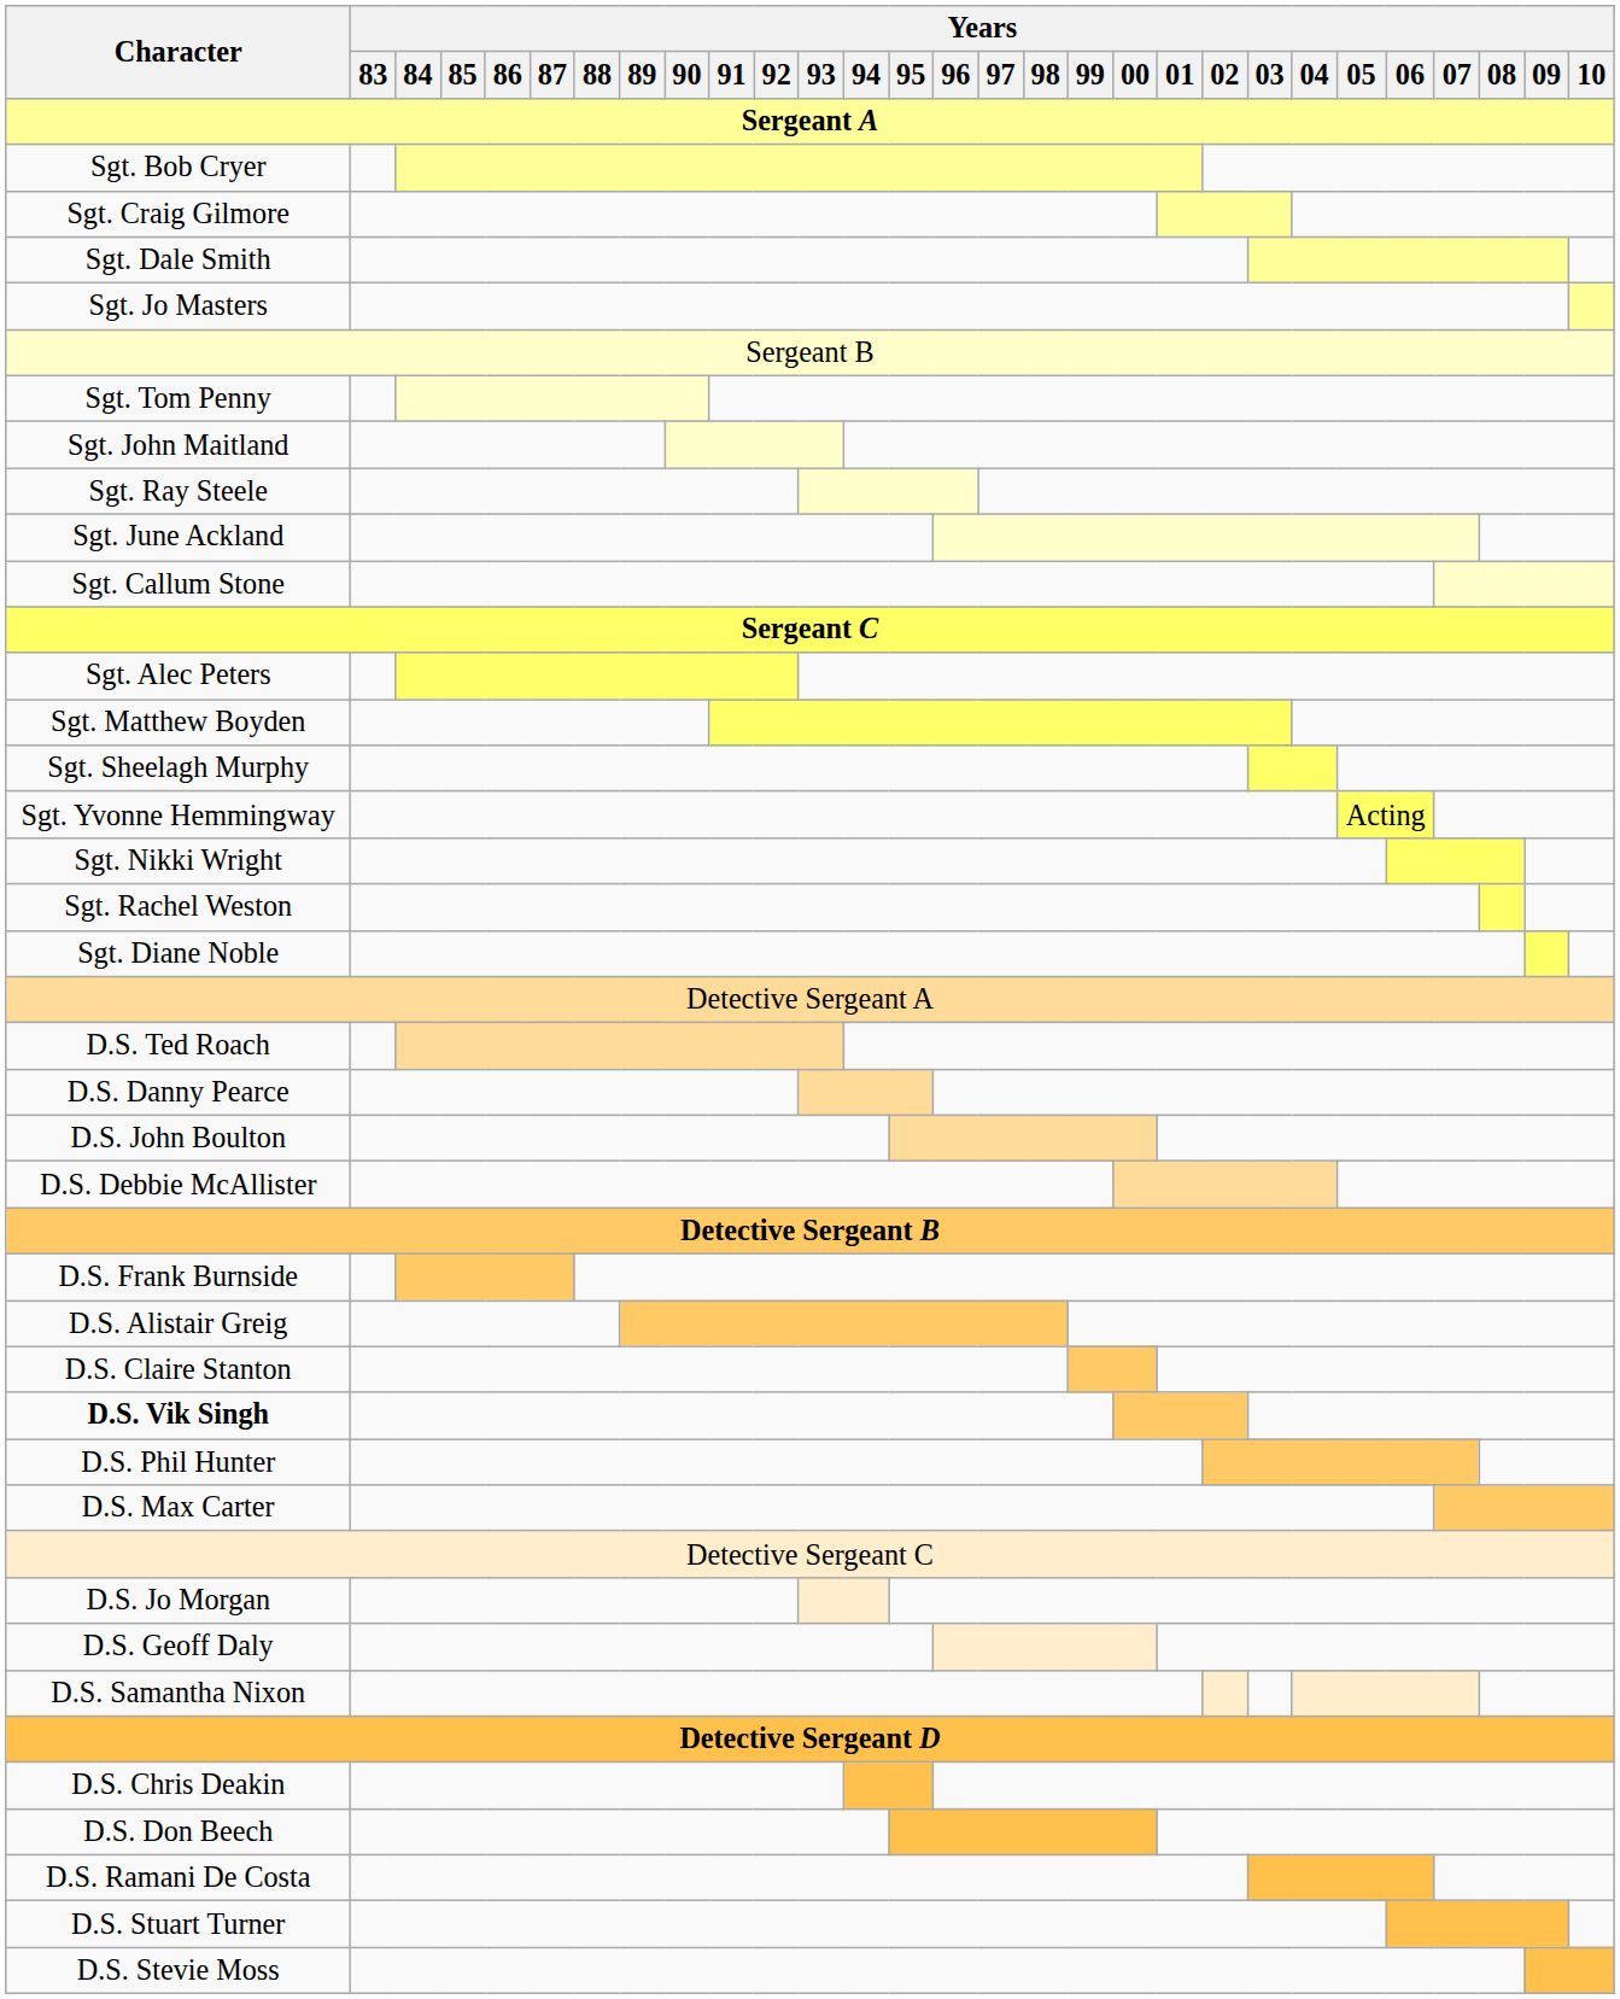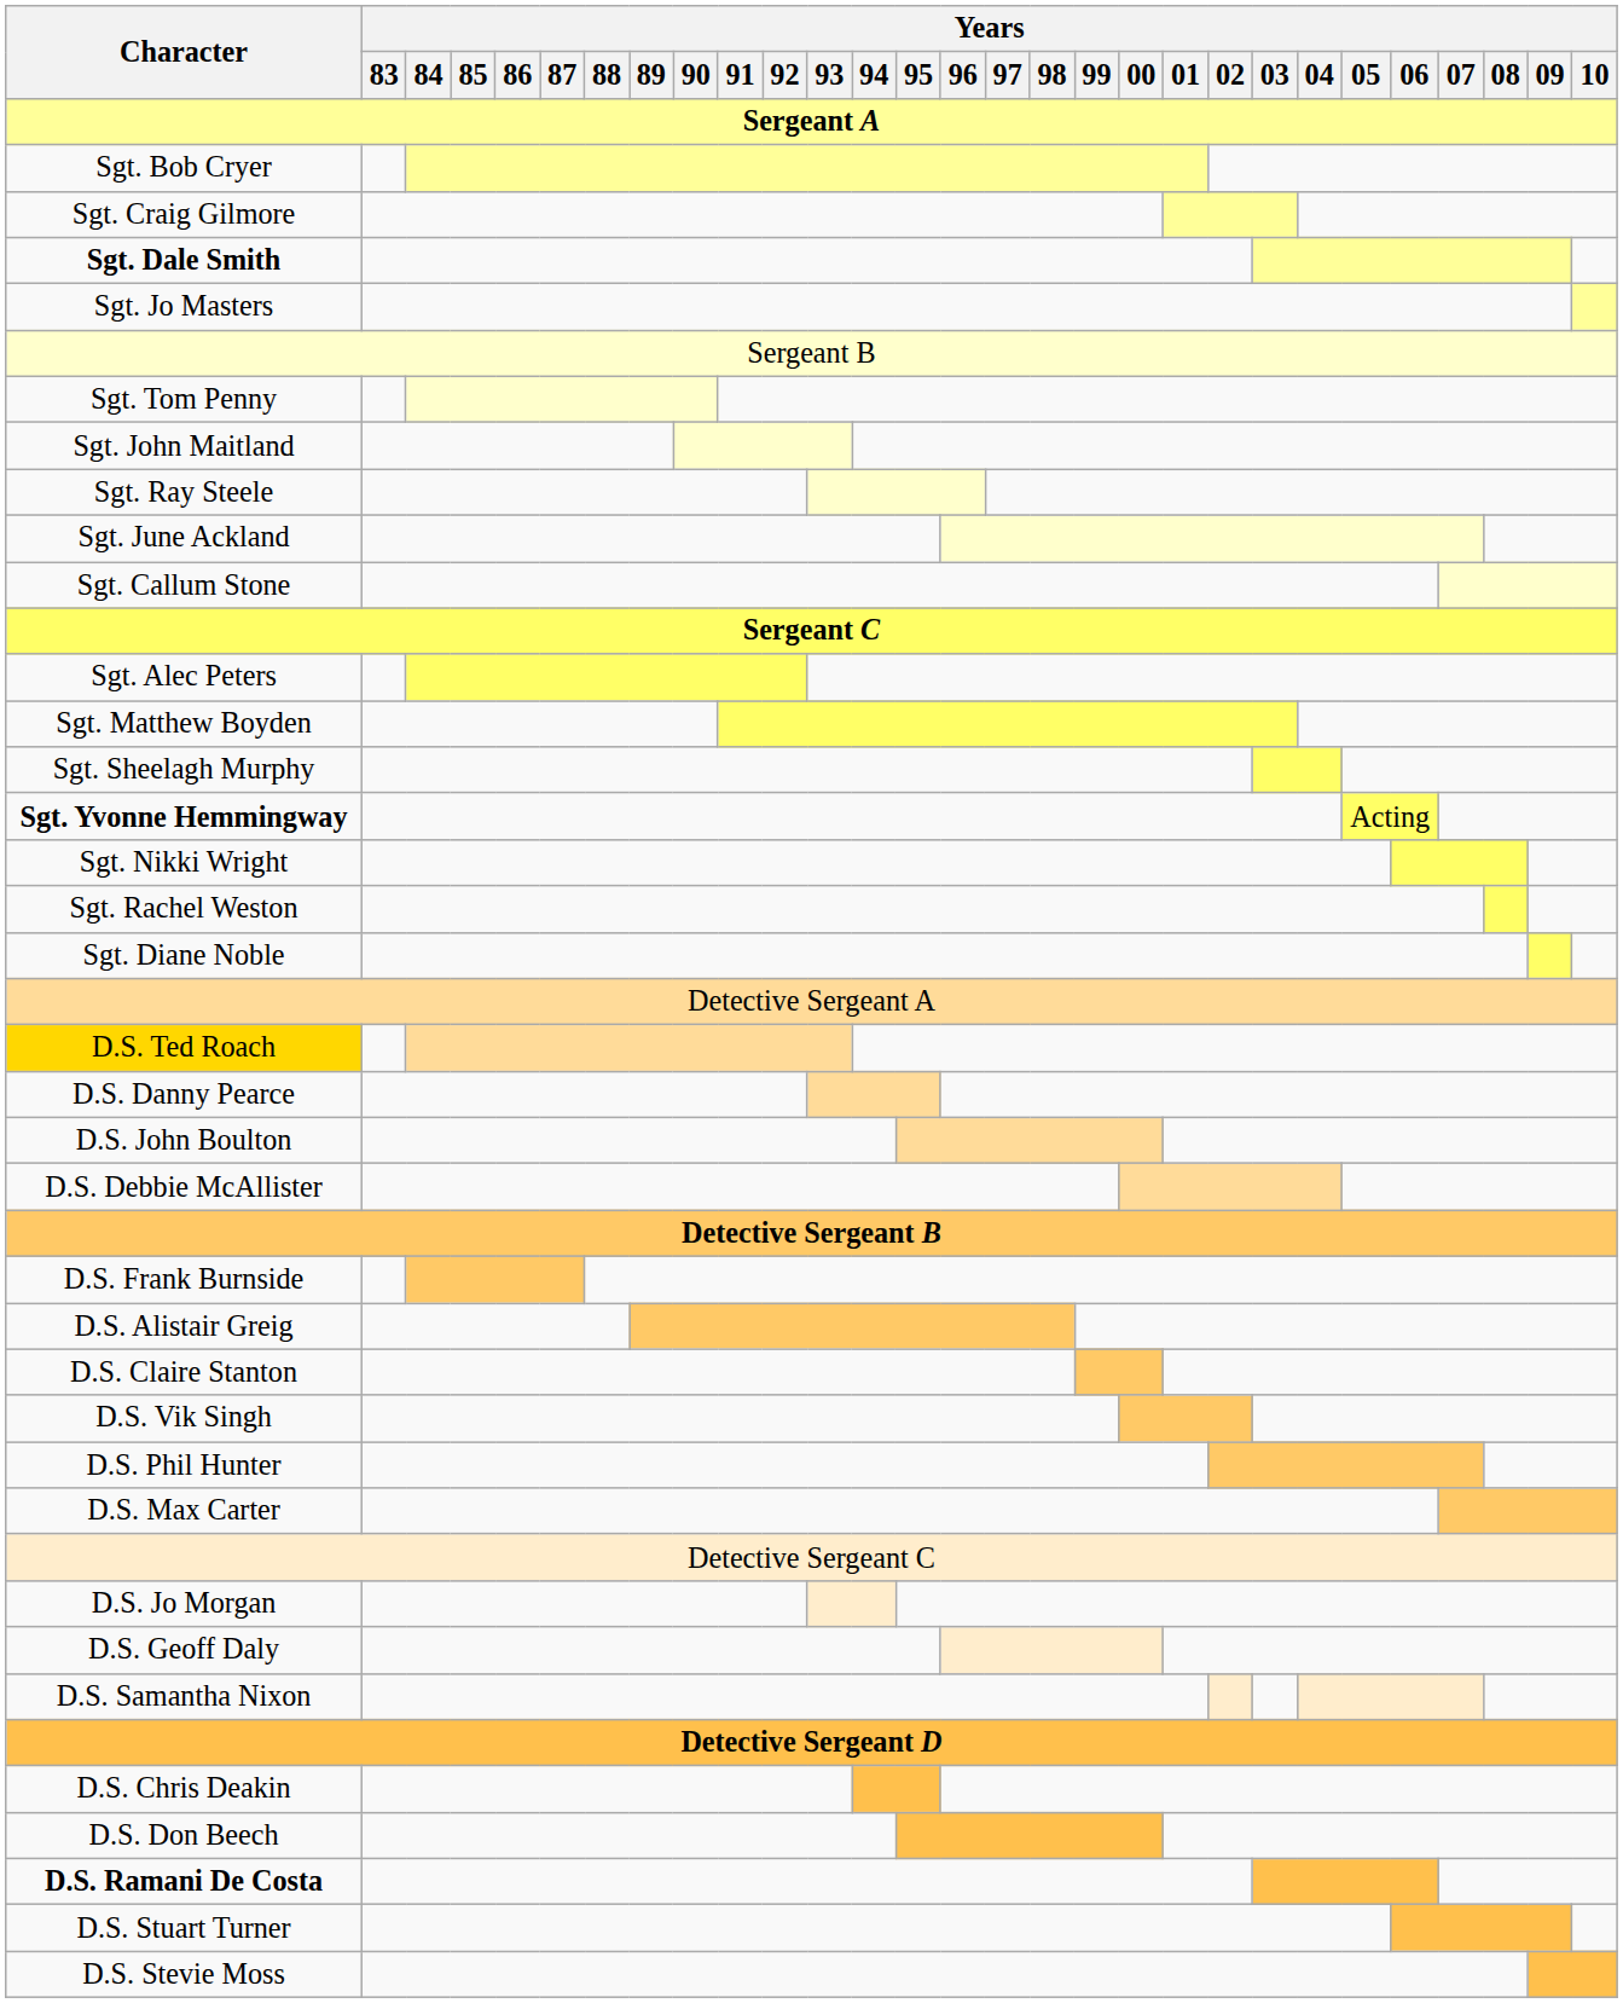Sgt. Dale Smith | Character: normal -> bold
Sgt. Yvonne Hemmingway | Character: normal -> bold
D.S. Ted Roach | Character: no background -> gold background
D.S. Vik Singh | Character: bold -> normal
D.S. Ramani De Costa | Character: normal -> bold
